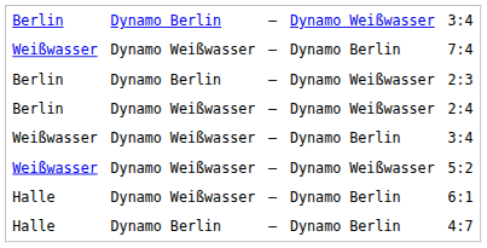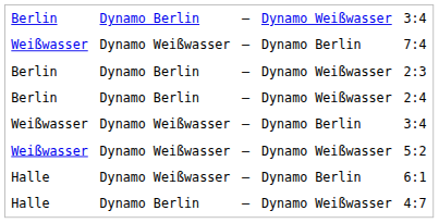row 4 | column 2: Dynamo Weißwasser -> Dynamo Berlin
row 8 | column 4: Dynamo Berlin -> Dynamo Weißwasser
